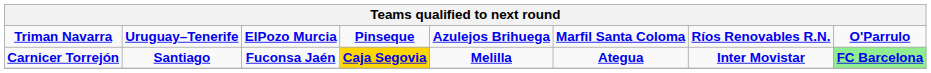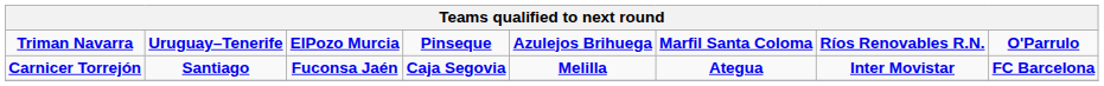Carnicer Torrejón | Pinseque: gold background -> no background
Carnicer Torrejón | O'Parrulo: lightgreen background -> no background
